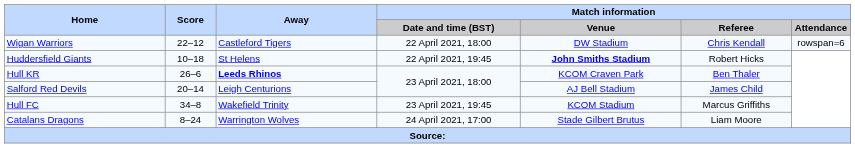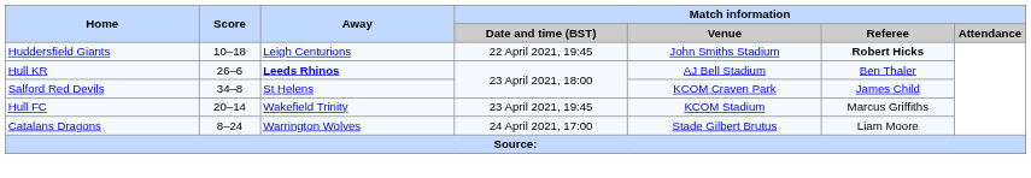- row: Wigan Warriors | 22–12 | Castleford Tigers | 22 April 2021, 18:00 | DW Stadium | Chris Kendall | rowspan=6
Huddersfield Giants | Away: St Helens -> Leigh Centurions
Huddersfield Giants | Match information / Venue: bold -> normal
Huddersfield Giants | Match information / Referee: normal -> bold
Hull KR | Match information / Venue: KCOM Craven Park -> AJ Bell Stadium
Salford Red Devils | Score: 20–14 -> 34–8
Salford Red Devils | Away: Leigh Centurions -> St Helens
Salford Red Devils | Match information / Venue: AJ Bell Stadium -> KCOM Craven Park
Hull FC | Score: 34–8 -> 20–14
